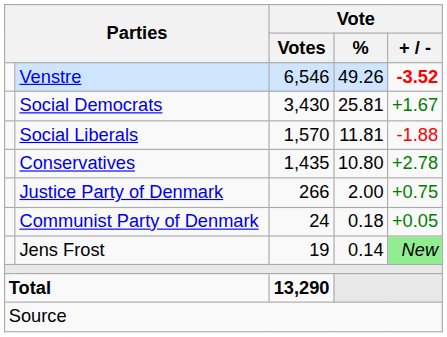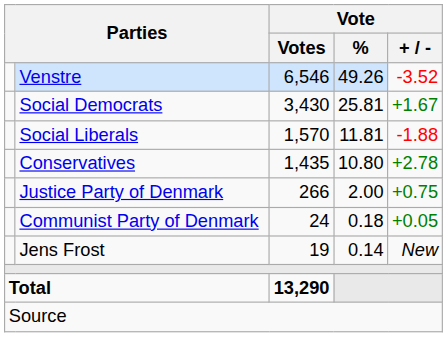Venstre | Vote / + / -: bold -> normal
Jens Frost | Vote / + / -: lightgreen background -> no background
